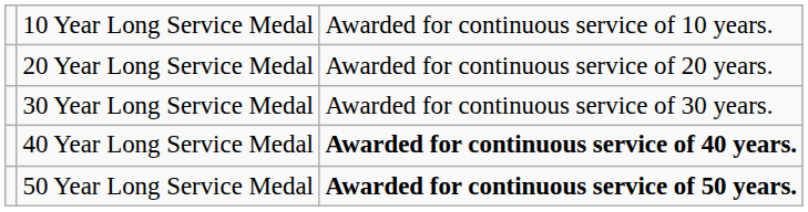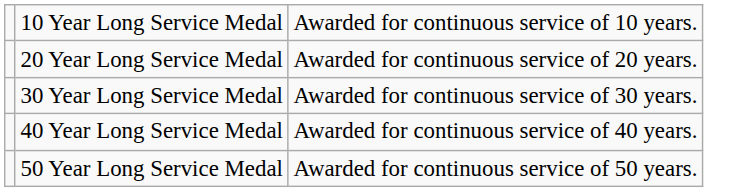40 Year Long Service Medal | column 3: bold -> normal
50 Year Long Service Medal | column 3: bold -> normal
